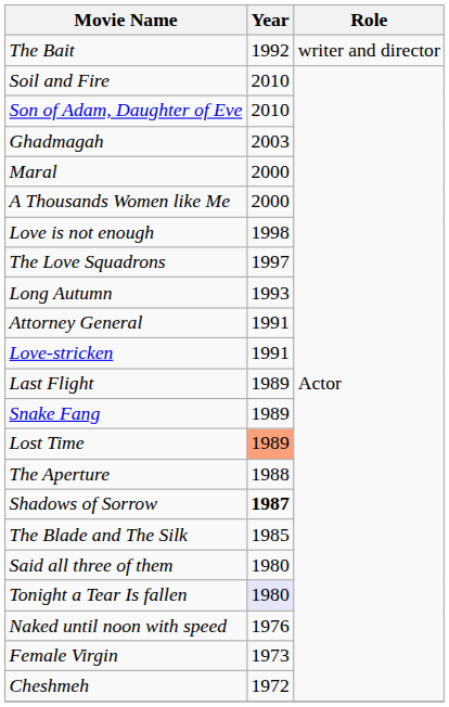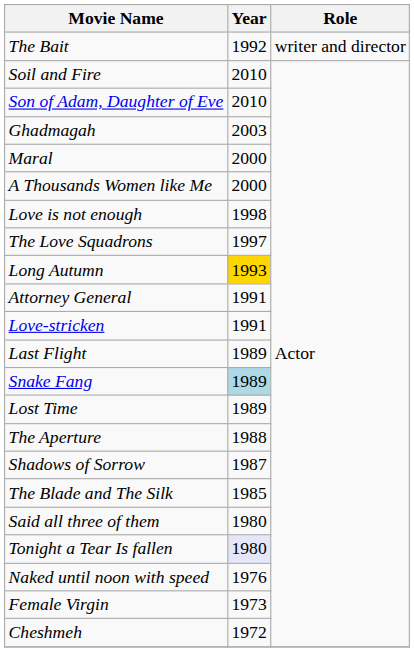Long Autumn | Year: no background -> gold background
Snake Fang | Year: no background -> lightblue background
Lost Time | Year: lightsalmon background -> no background
Shadows of Sorrow | Year: bold -> normal
